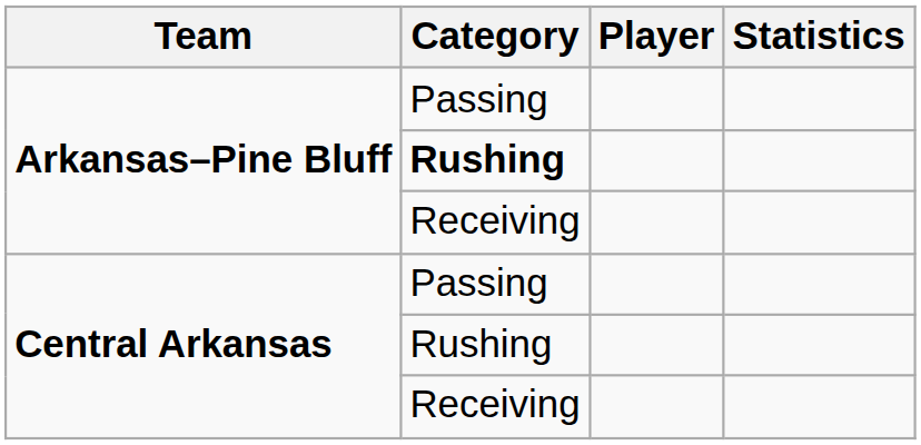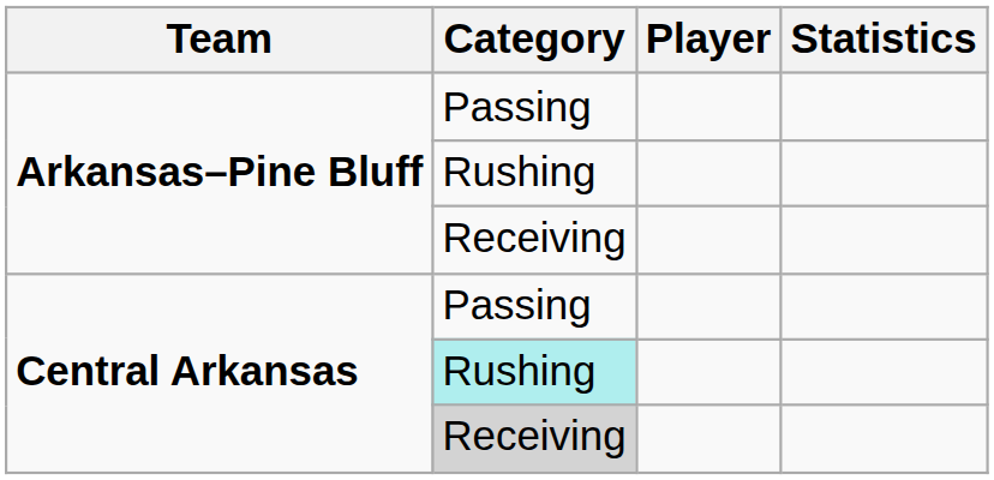Arkansas–Pine Bluff / Rushing | Category: bold -> normal
Central Arkansas / Rushing | Category: no background -> paleturquoise background
Central Arkansas / Receiving | Category: no background -> lightgrey background
